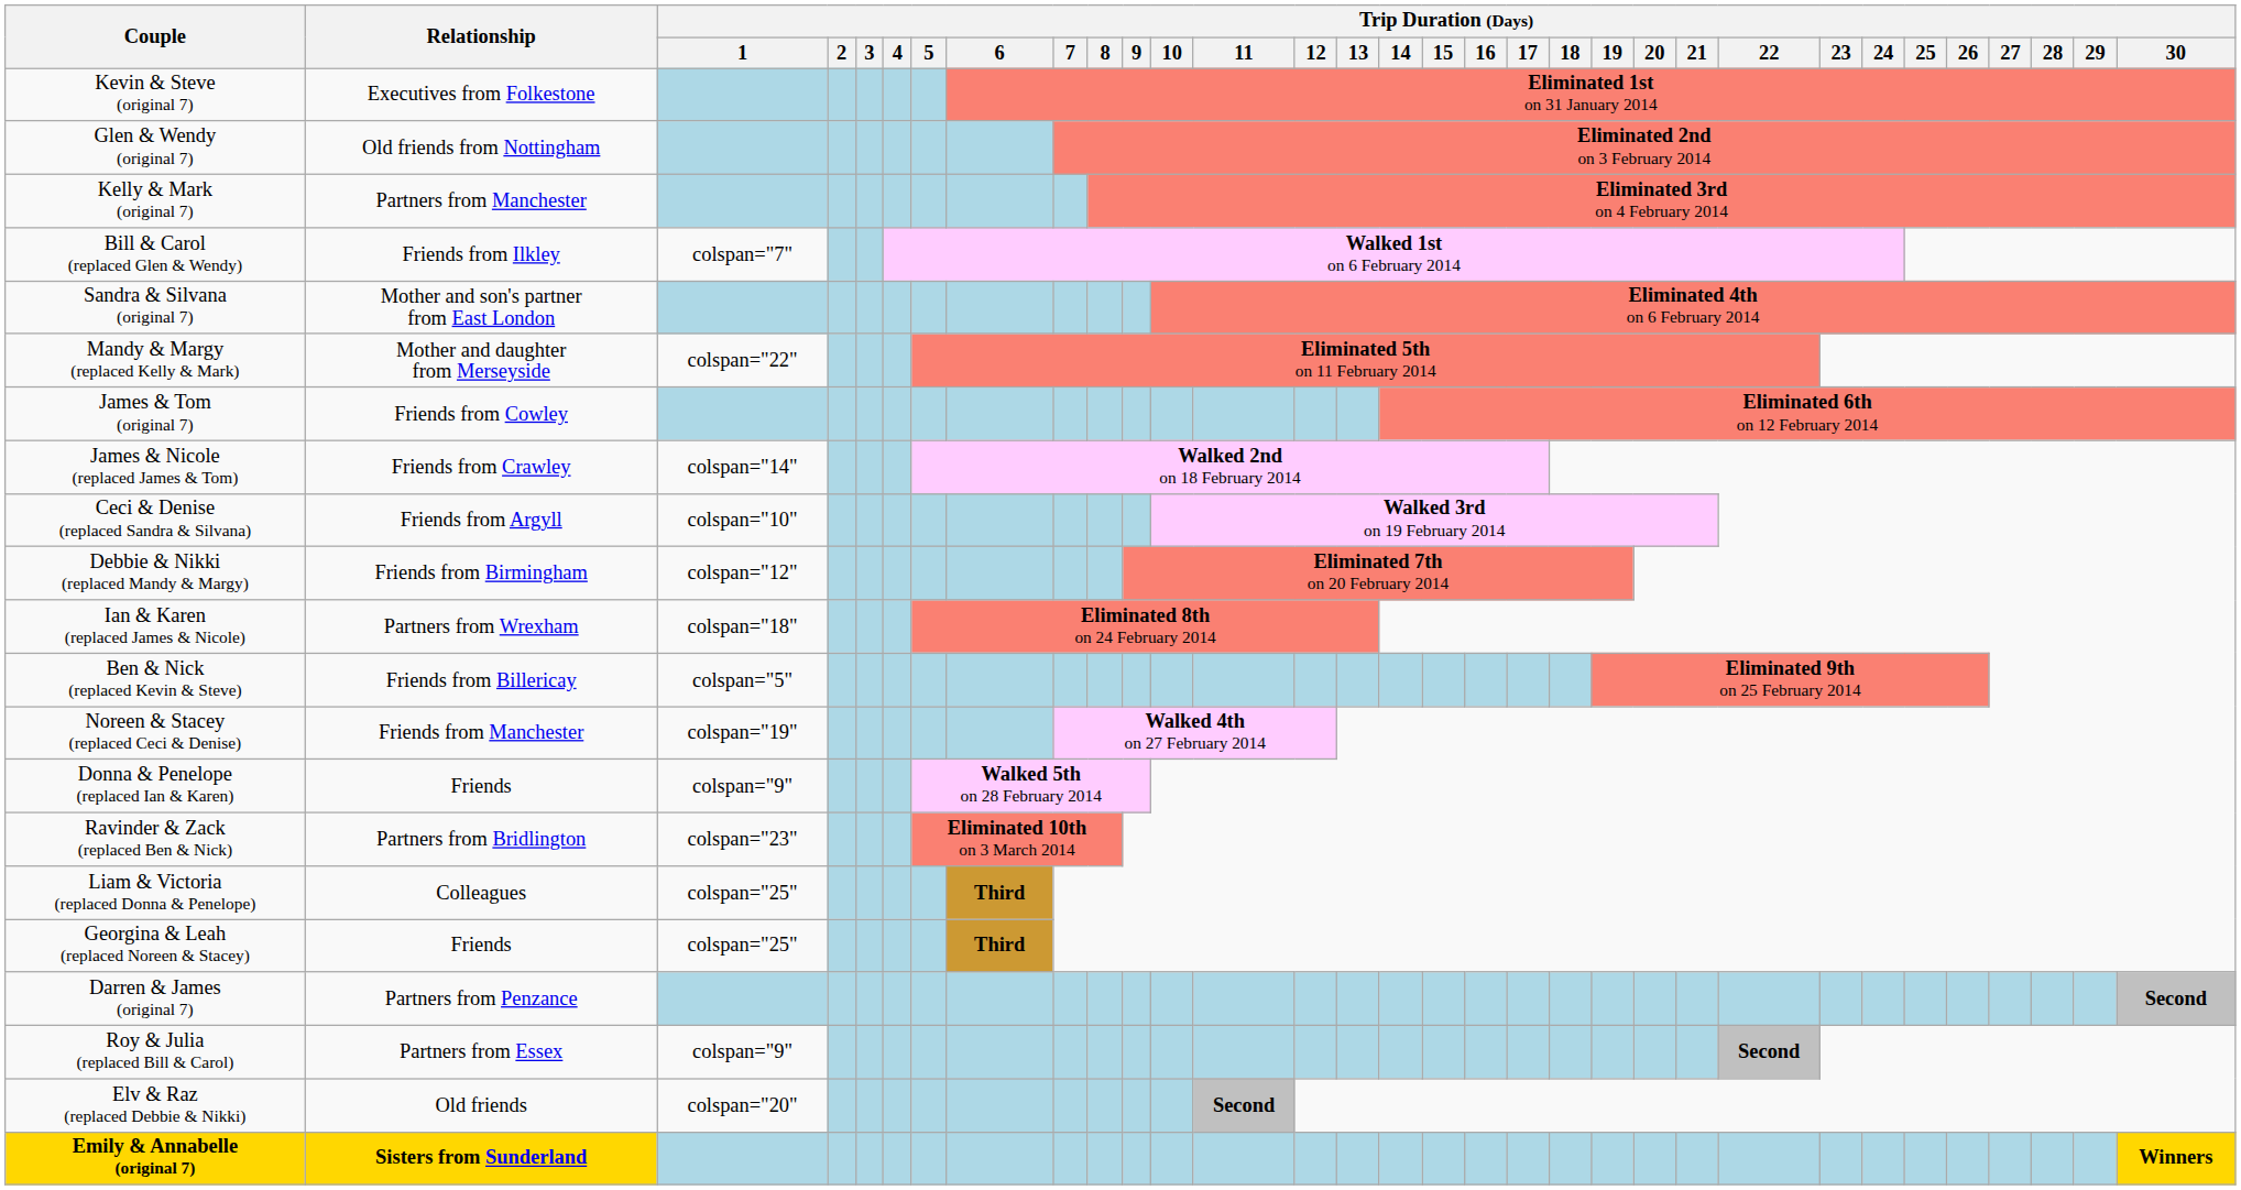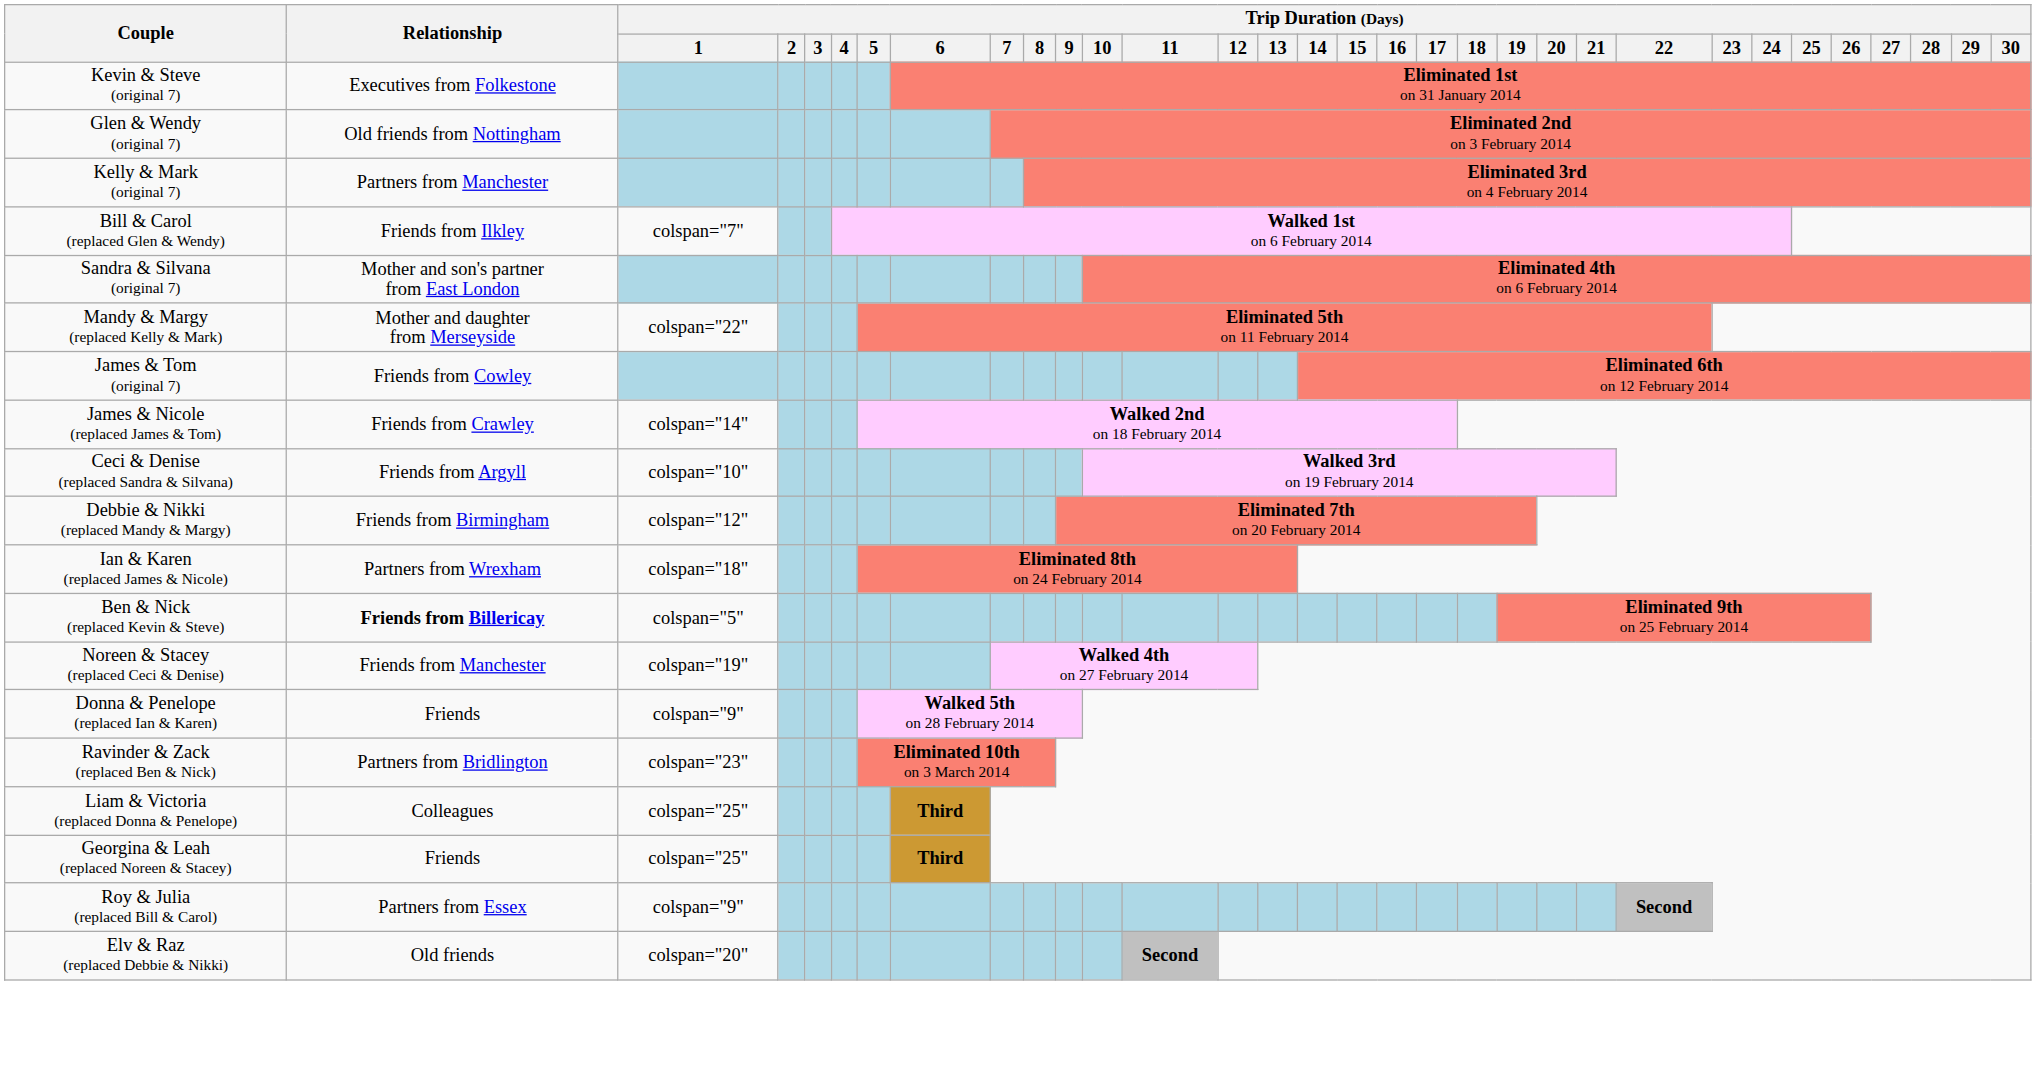Ben & Nick (replaced Kevin & Steve) | Relationship: normal -> bold
- row: Darren & James (original 7) | Partners from Penzance | Second
- row: Emily & Annabelle (original 7) | Sisters from Sunderland | Winners
